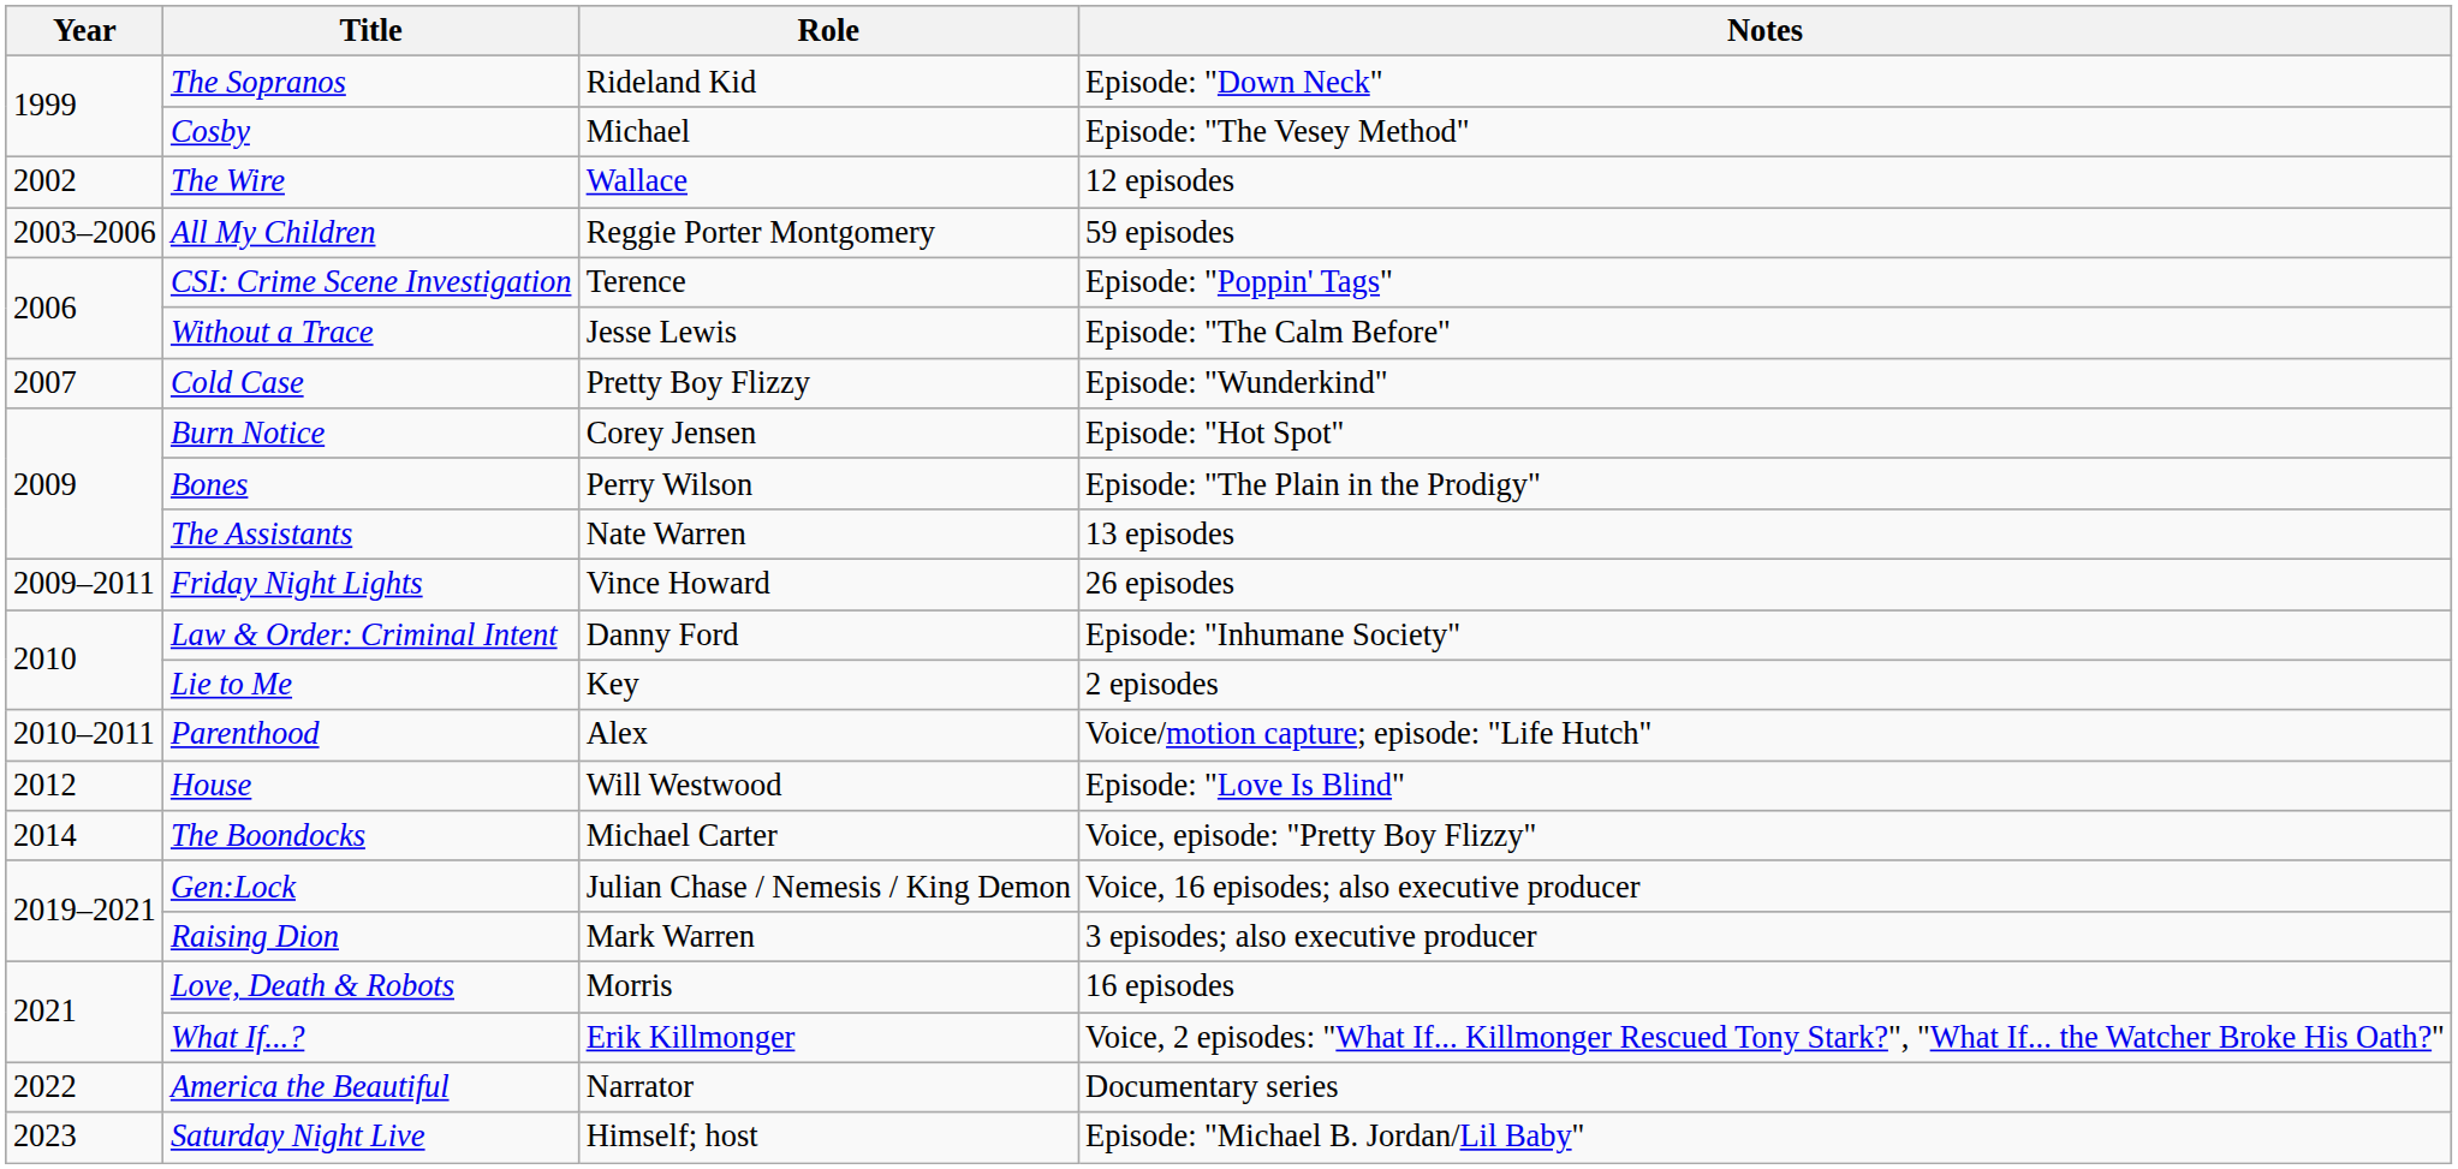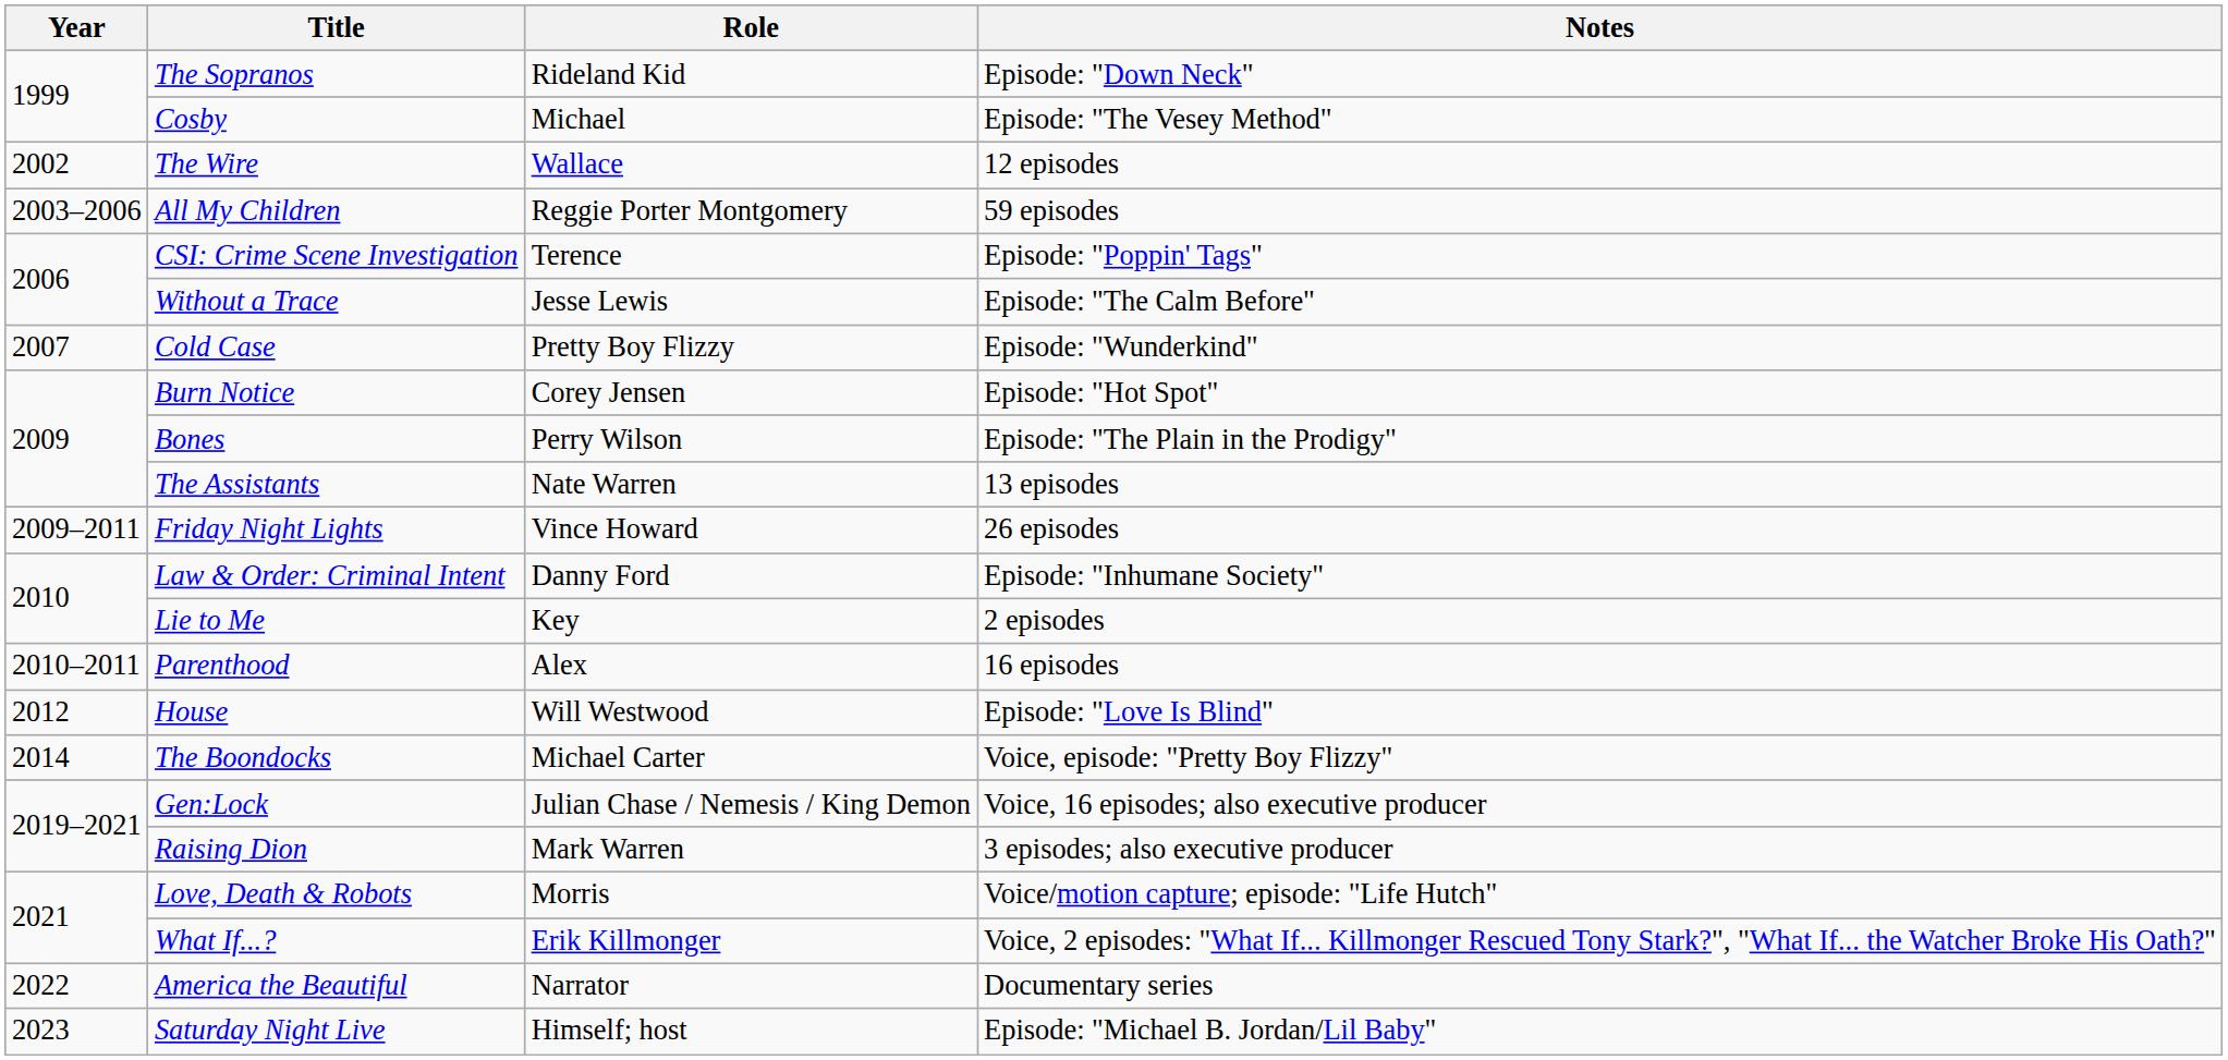Parenthood | Notes: Voice/motion capture; episode: "Life Hutch" -> 16 episodes
Love, Death & Robots | Notes: 16 episodes -> Voice/motion capture; episode: "Life Hutch"
